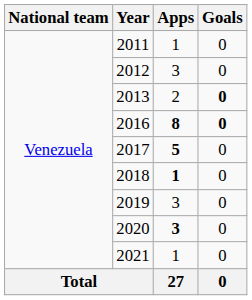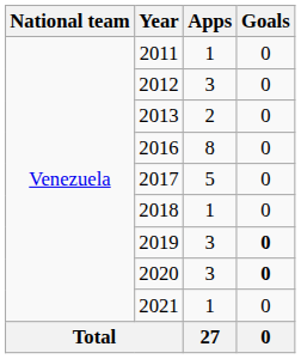2013 | Goals: bold -> normal
2016 | Apps: bold -> normal
2016 | Goals: bold -> normal
2017 | Apps: bold -> normal
2018 | Apps: bold -> normal
2019 | Goals: normal -> bold
2020 | Apps: bold -> normal
2020 | Goals: normal -> bold
